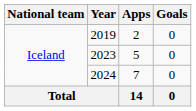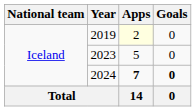2019 | Apps: no background -> lightyellow background
2024 | Apps: normal -> bold
2024 | Goals: normal -> bold
